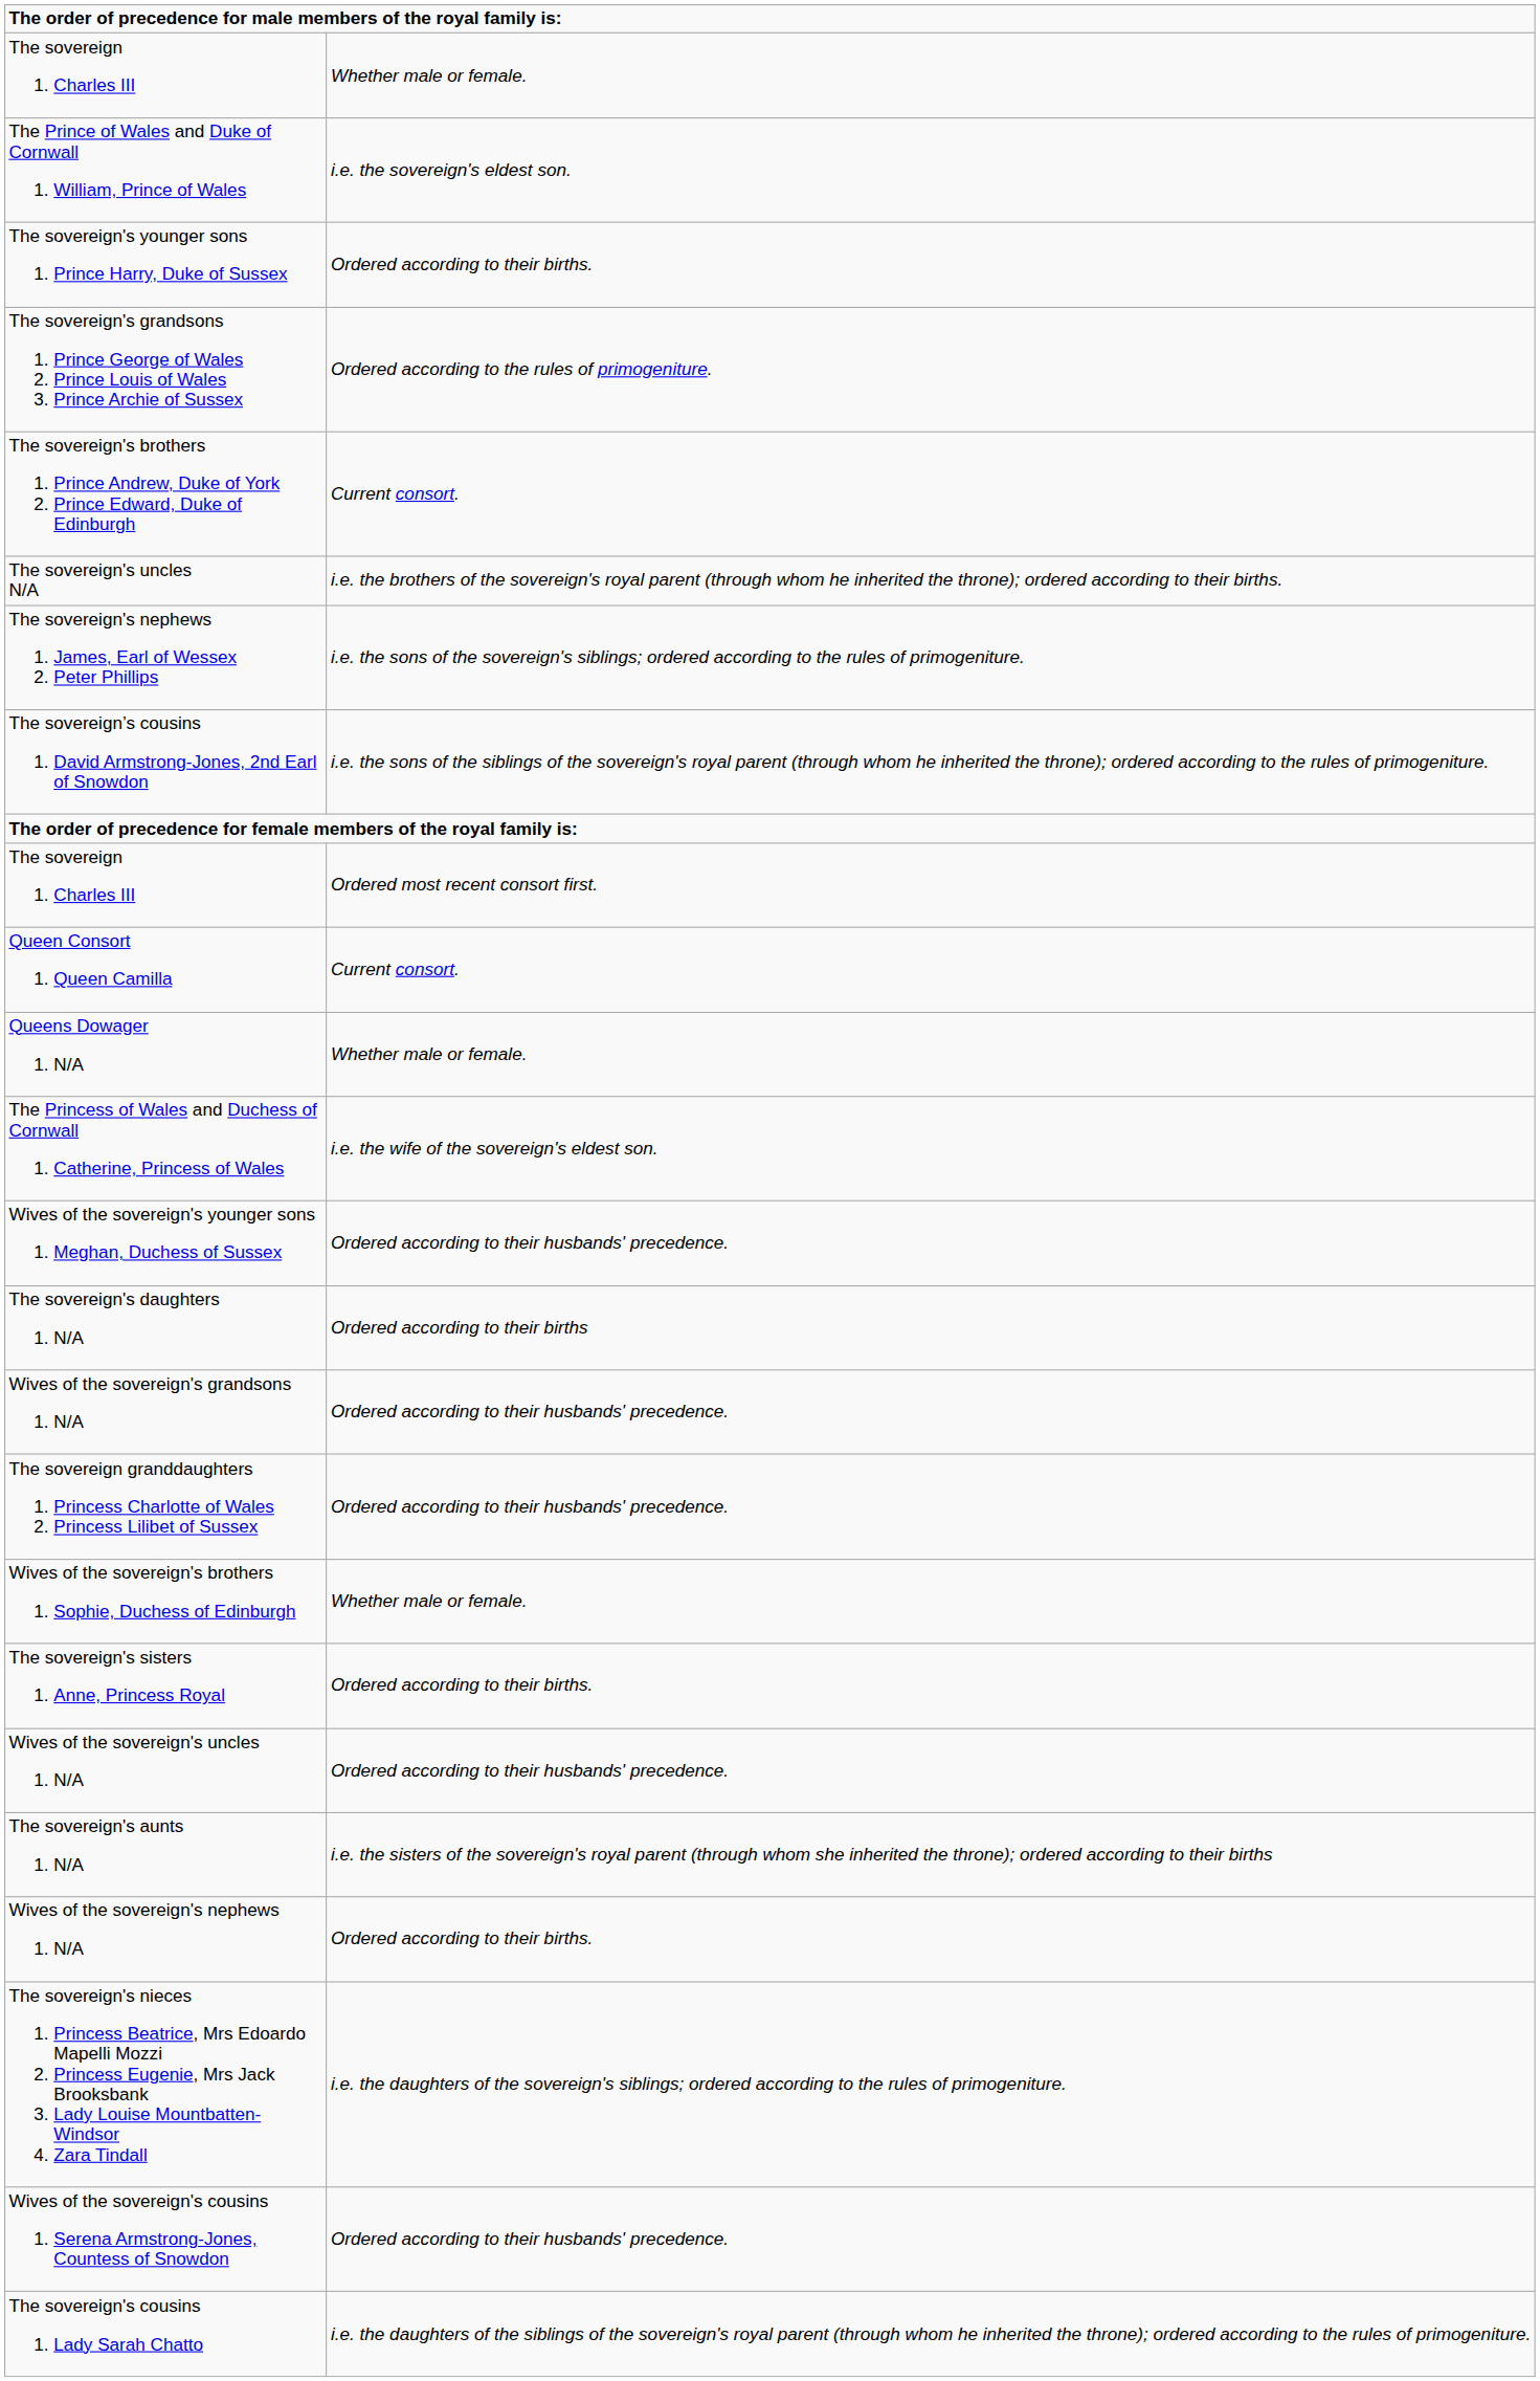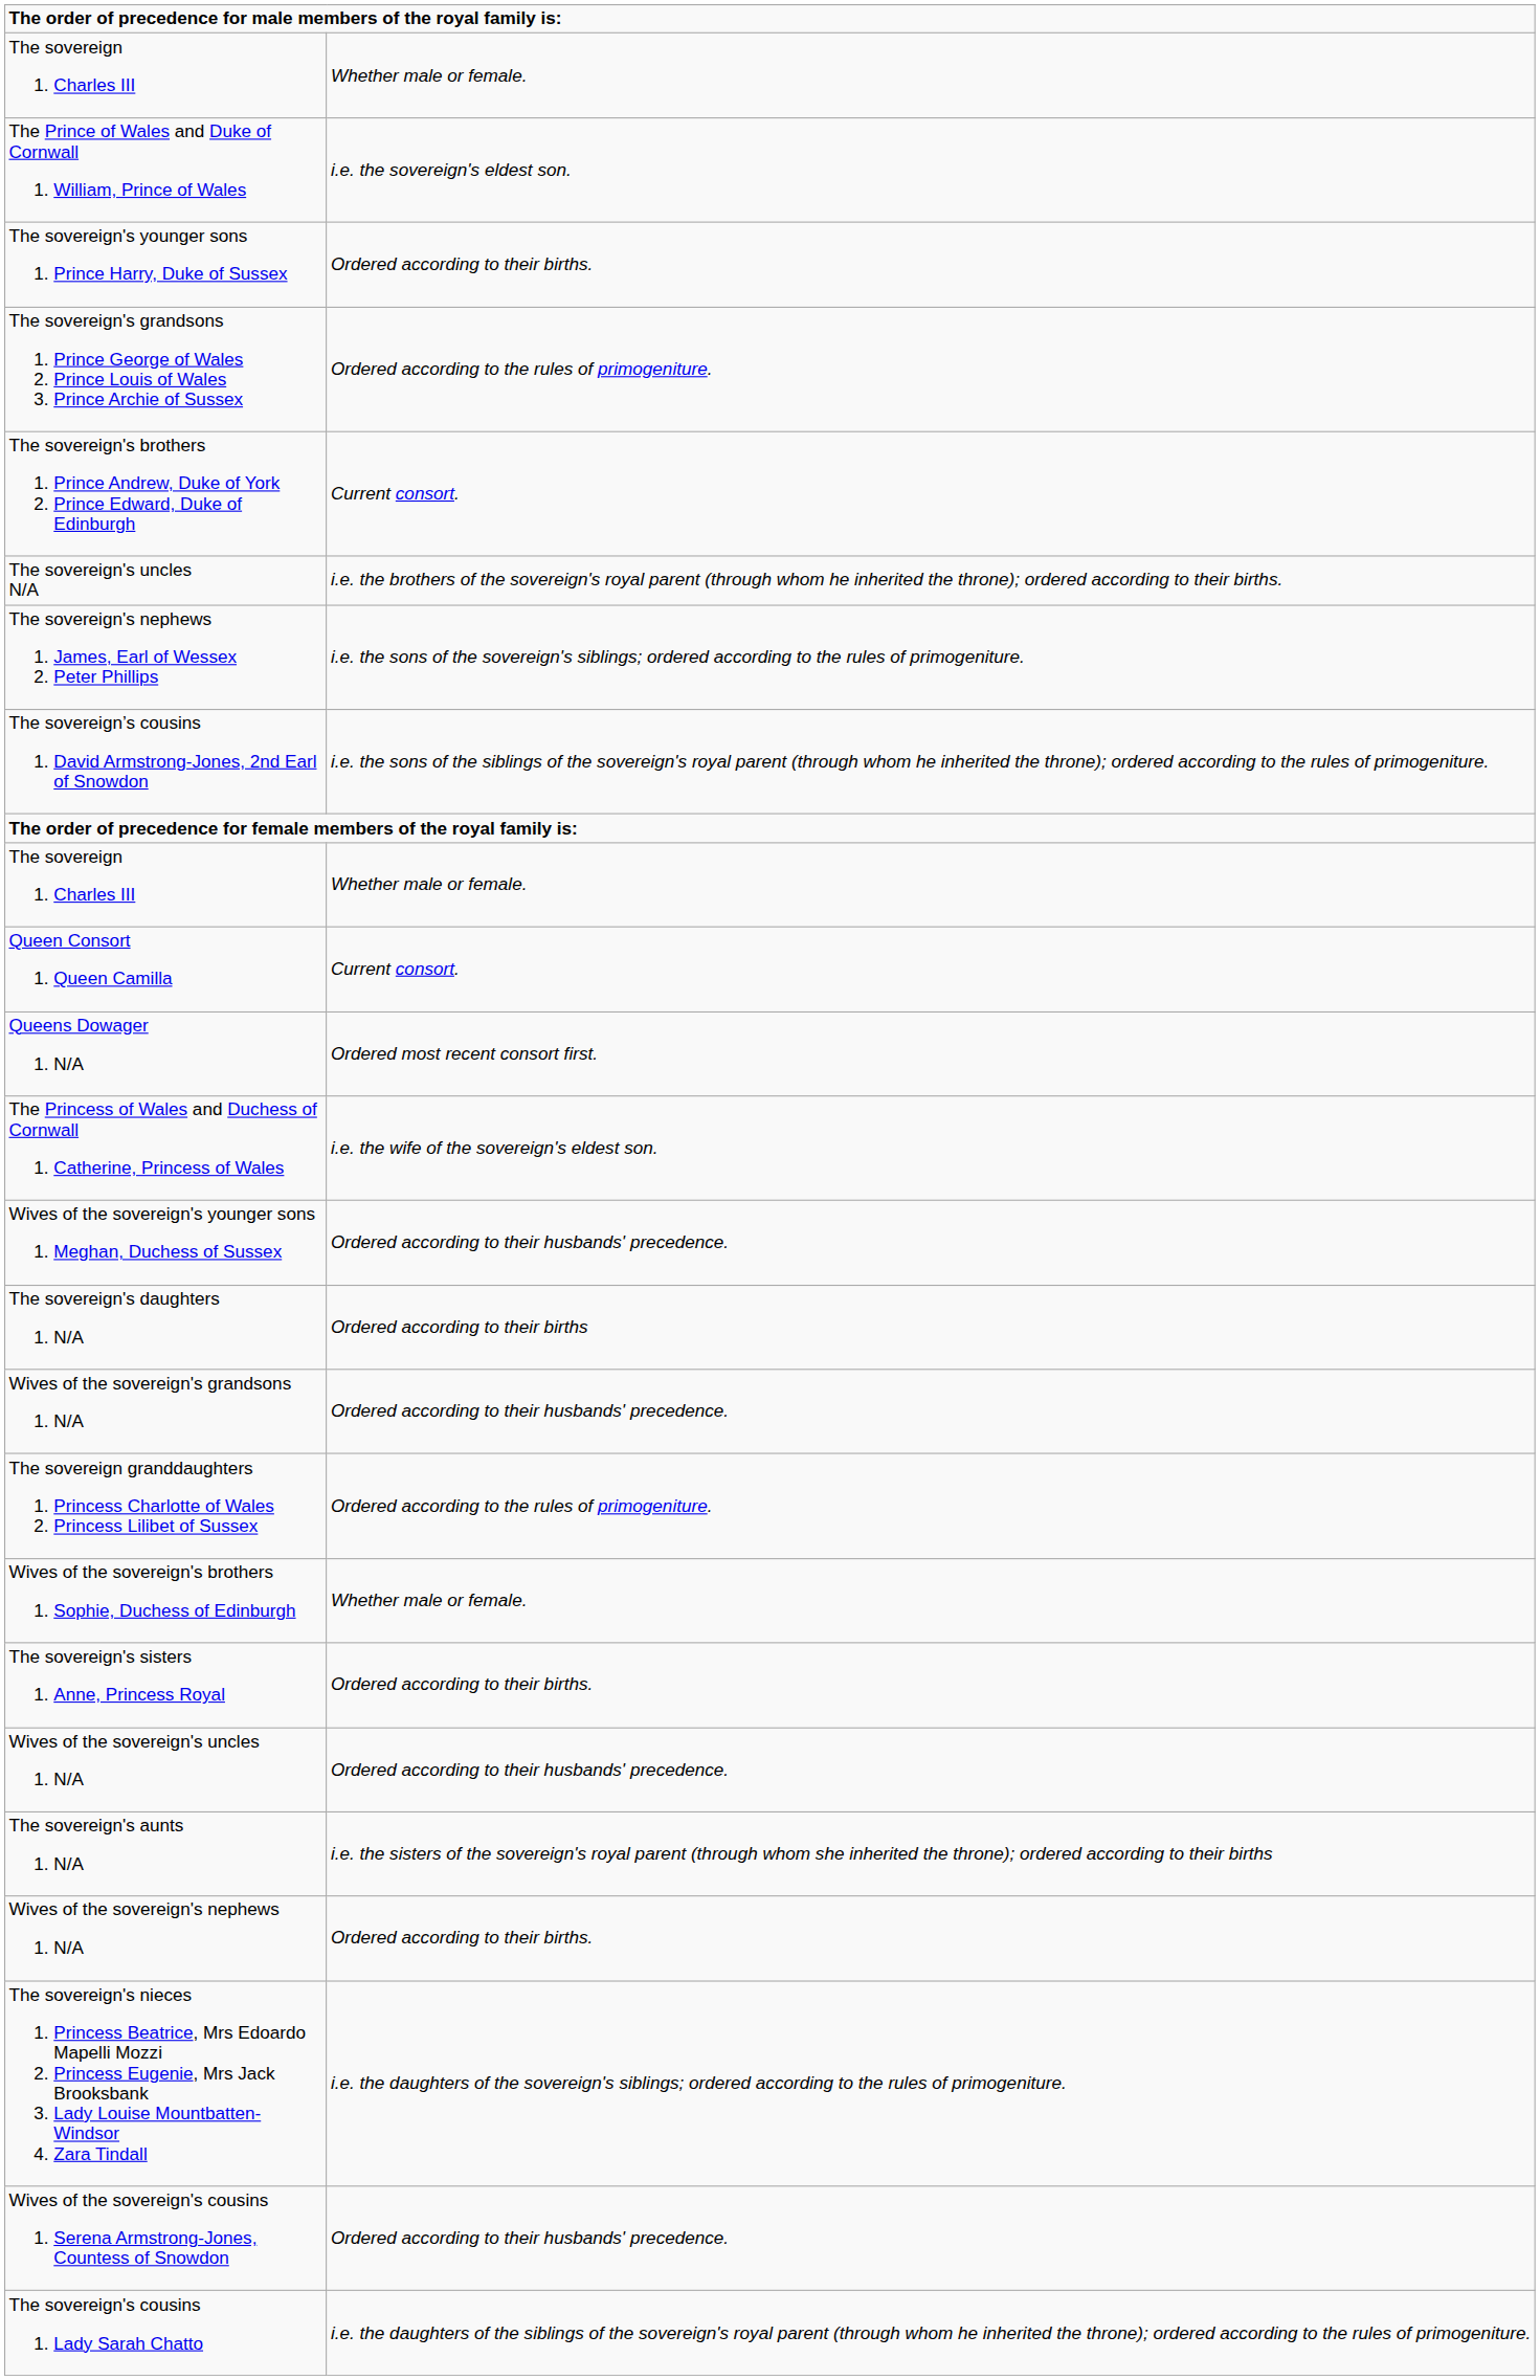row 11 | column 2: Ordered most recent consort first. -> Whether male or female.
row 13 | column 2: Whether male or female. -> Ordered most recent consort first.
row 18 | column 2: Ordered according to their husbands' precedence. -> Ordered according to the rules of primogeniture.
